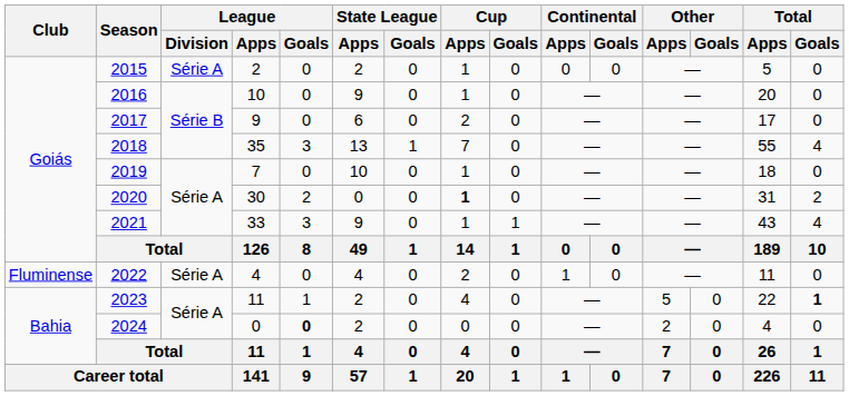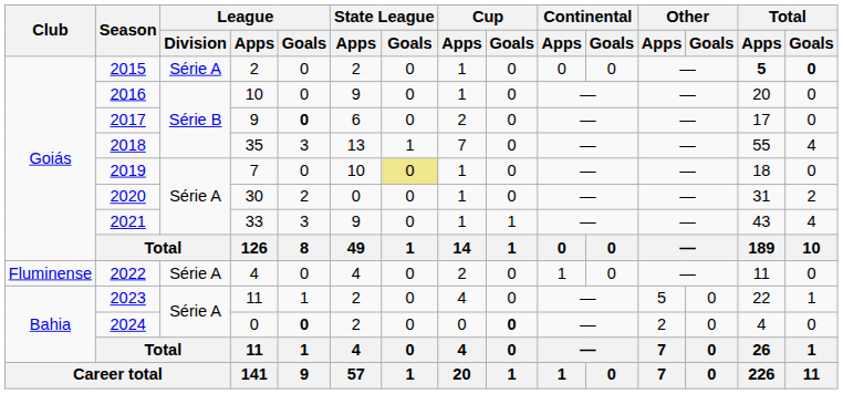2015 | Total / Apps: normal -> bold
2015 | Total / Goals: normal -> bold
2017 | League / Goals: normal -> bold
2019 | State League / Goals: no background -> khaki background
2020 | Cup / Apps: bold -> normal
2023 | Total / Goals: bold -> normal
2024 | Cup / Goals: normal -> bold
